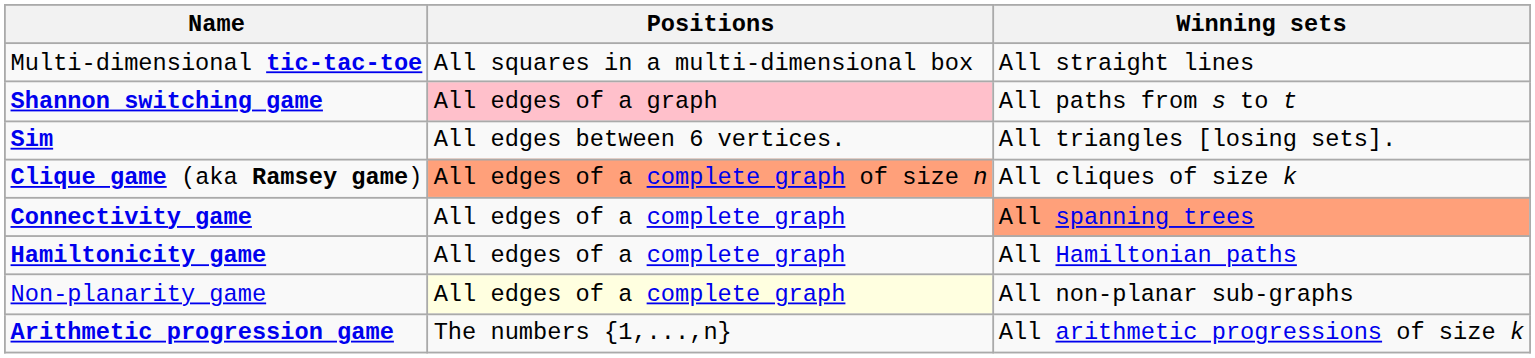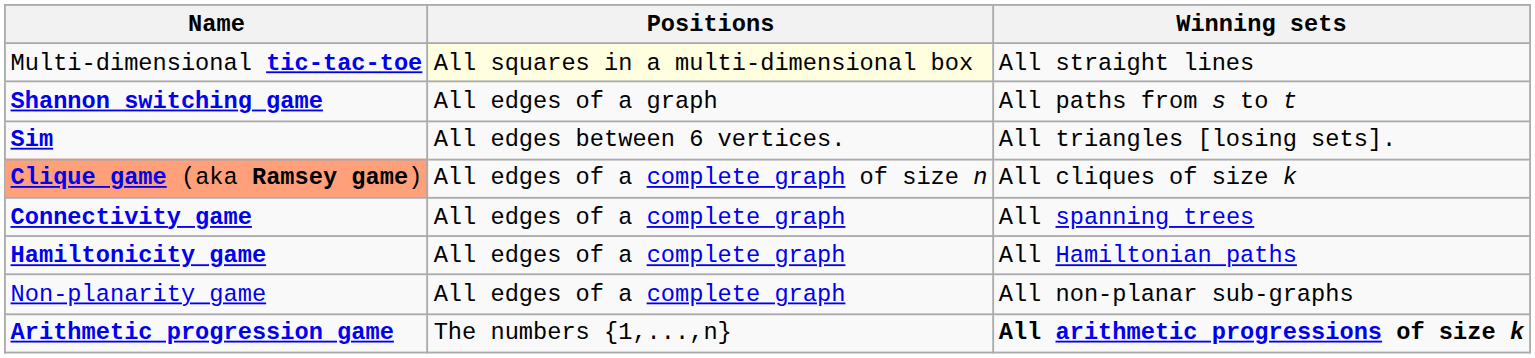row 2 | Positions: no background -> lightyellow background
row 3 | Positions: pink background -> no background
row 5 | Name: no background -> lightsalmon background
row 5 | Positions: lightsalmon background -> no background
row 6 | Winning sets: lightsalmon background -> no background
row 8 | Positions: lightyellow background -> no background
row 9 | Winning sets: normal -> bold
